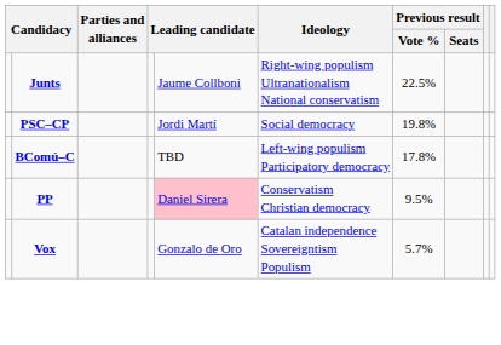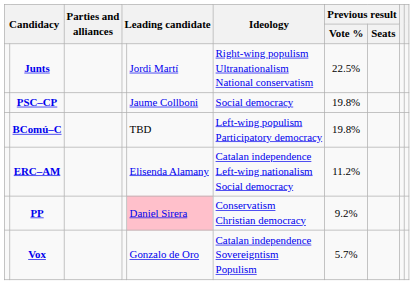Junts | column 5: Jaume Collboni -> Jordi Martí
PSC–CP | column 5: Jordi Martí -> Jaume Collboni
BComú–C | Previous result / Vote %: 17.8% -> 19.8%
+ row: ERC–AM | Elisenda Alamany | Catalan independence Left-wing nationalism Social democracy | 11.2%
PP | Previous result / Vote %: 9.5% -> 9.2%
